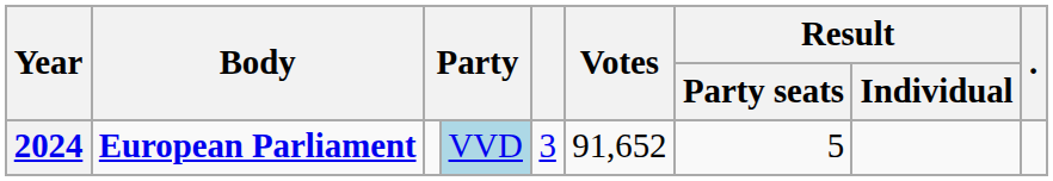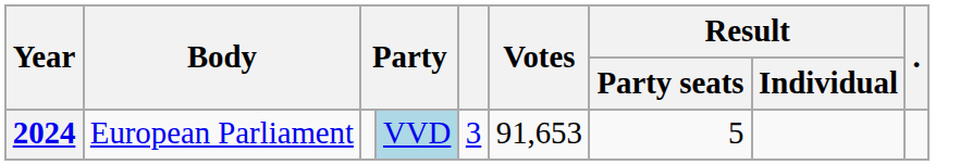2024 | Body: bold -> normal
2024 | Votes: 91,652 -> 91,653
